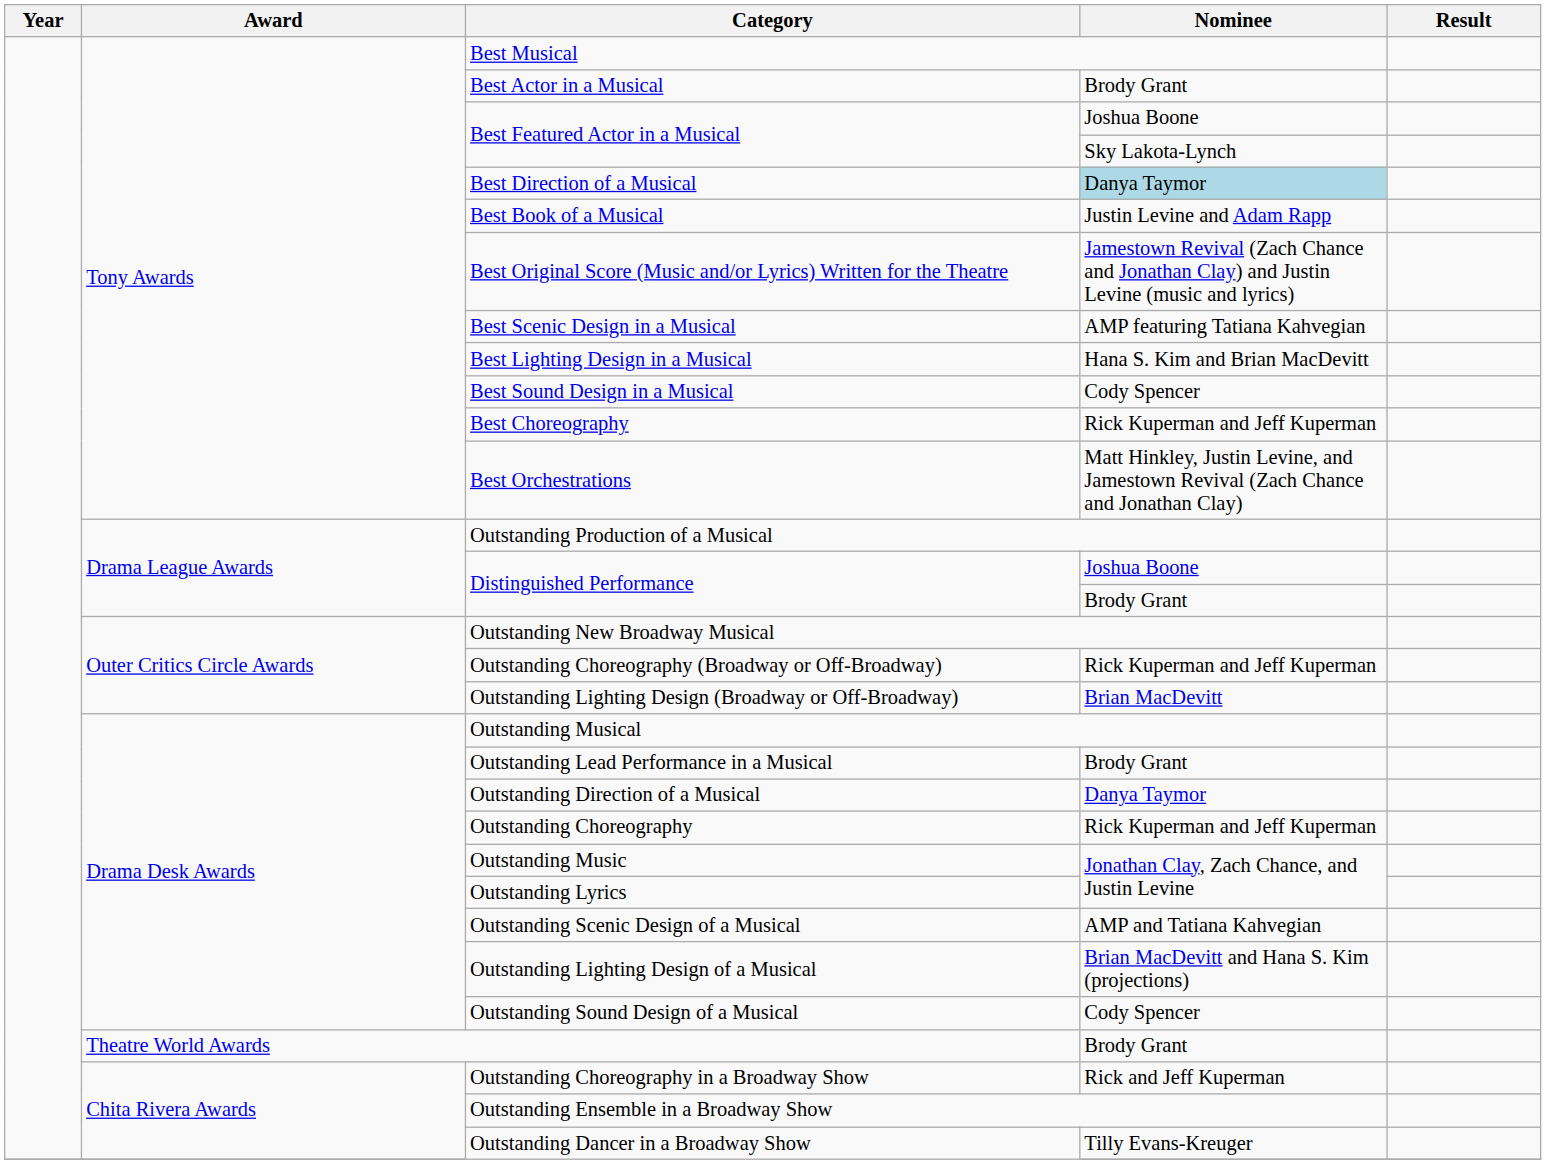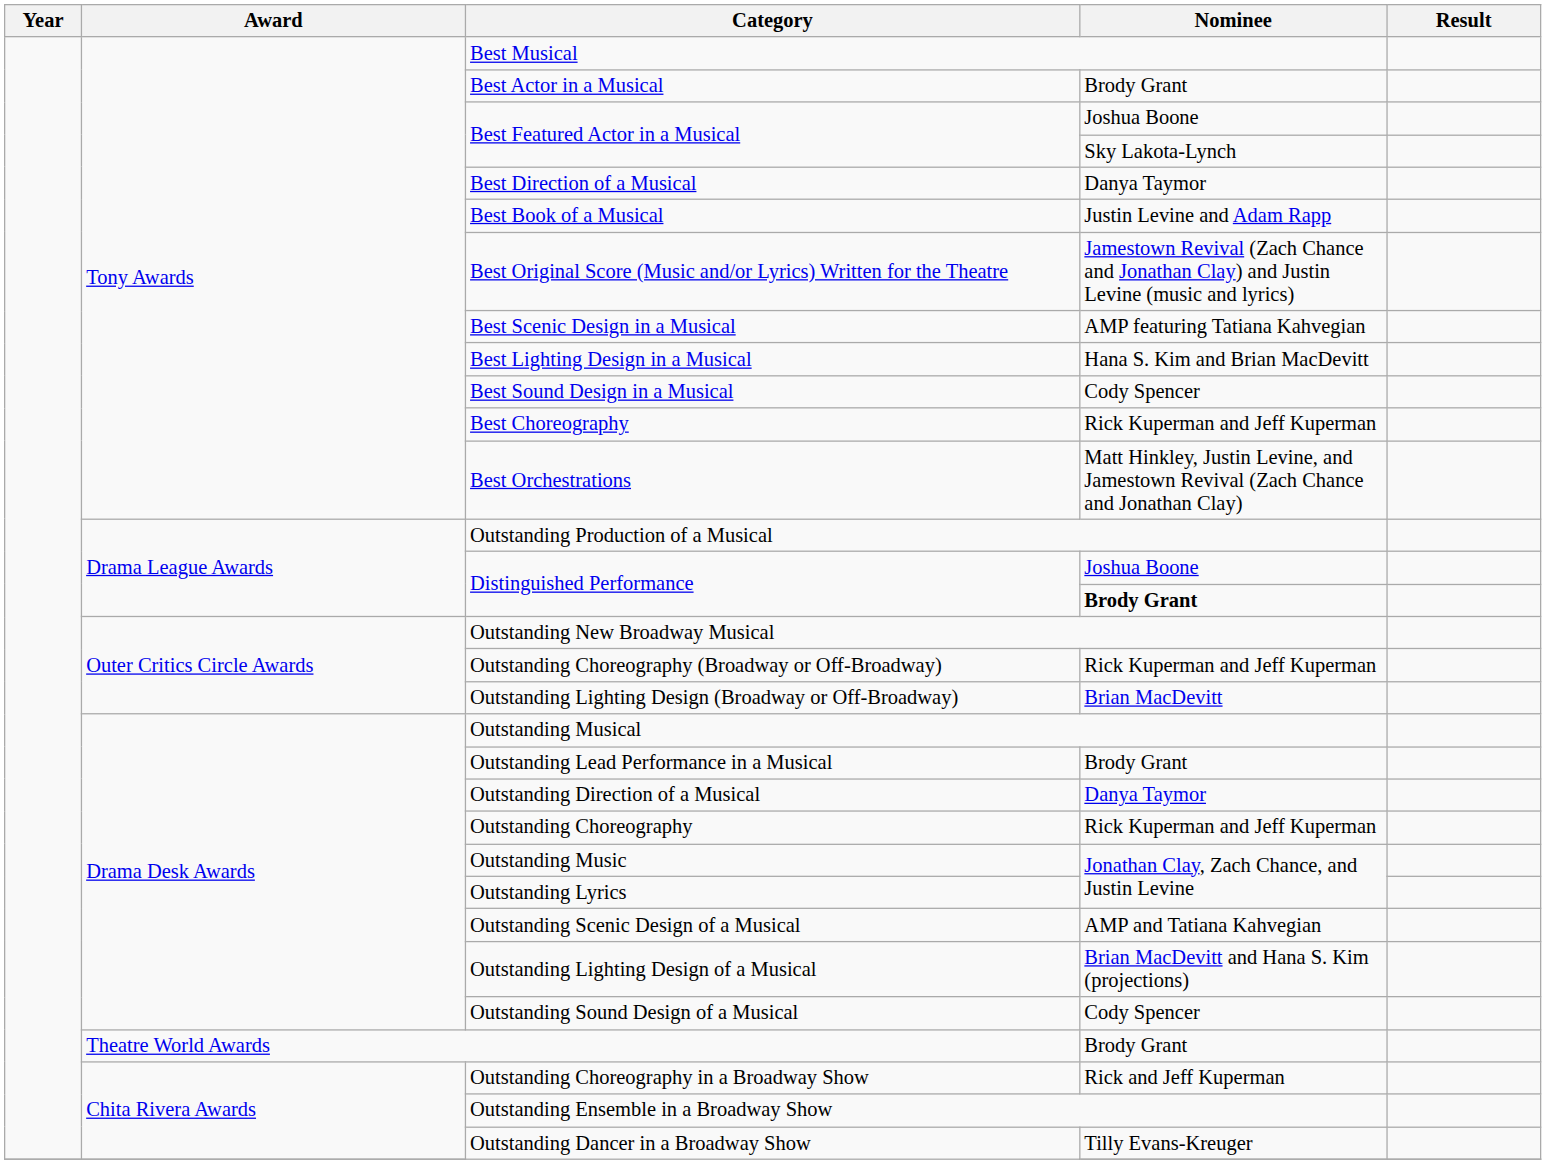Best Direction of a Musical | Nominee: lightblue background -> no background
Distinguished Performance / Brody Grant | Nominee: normal -> bold
